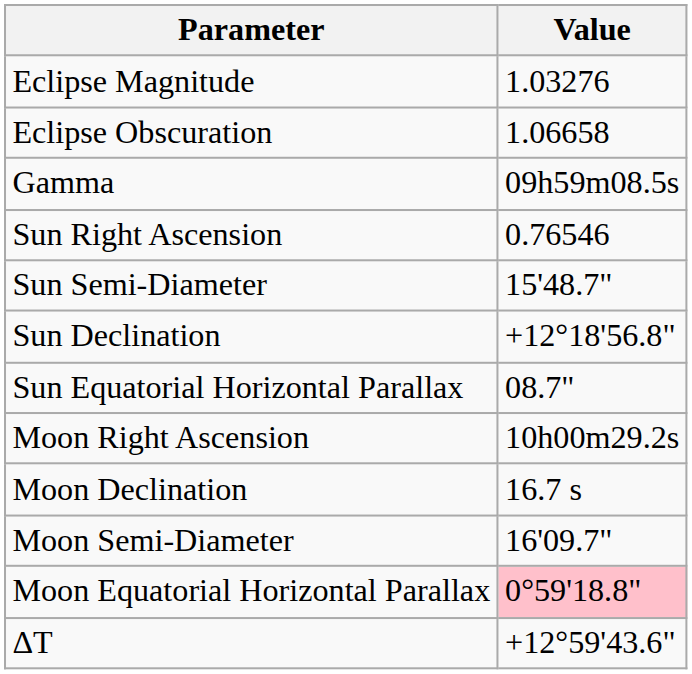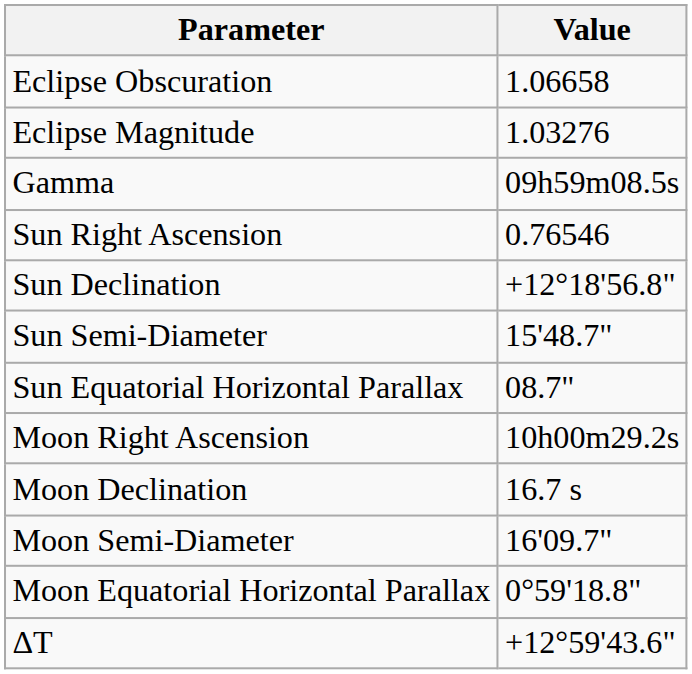rows swapped: Eclipse Magnitude <-> Eclipse Obscuration
rows swapped: Sun Declination <-> Sun Semi-Diameter
Moon Equatorial Horizontal Parallax | Value: pink background -> no background
